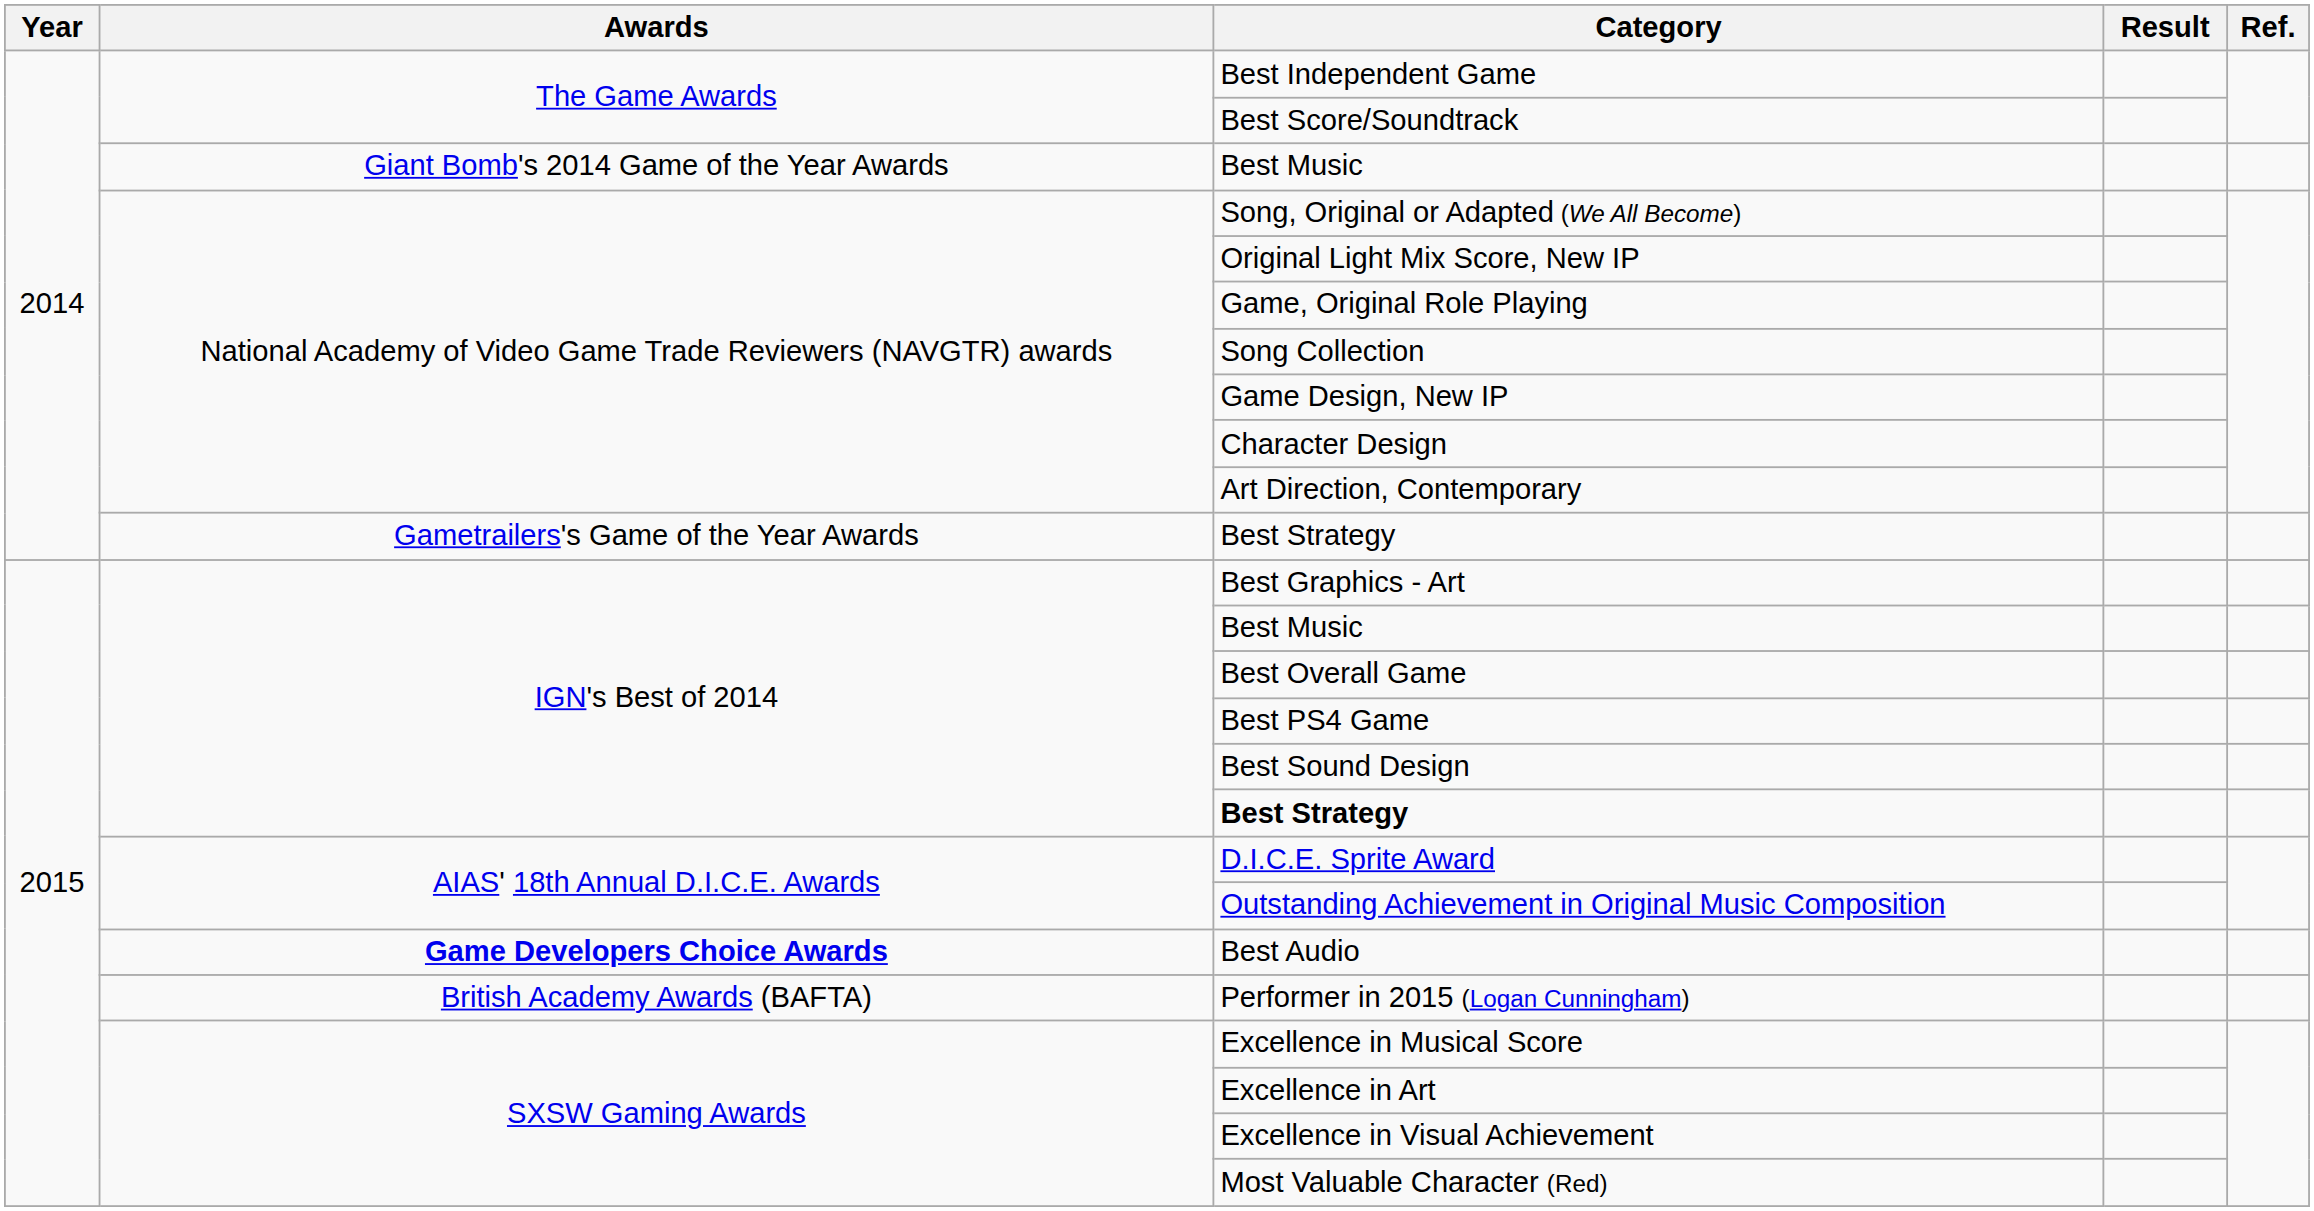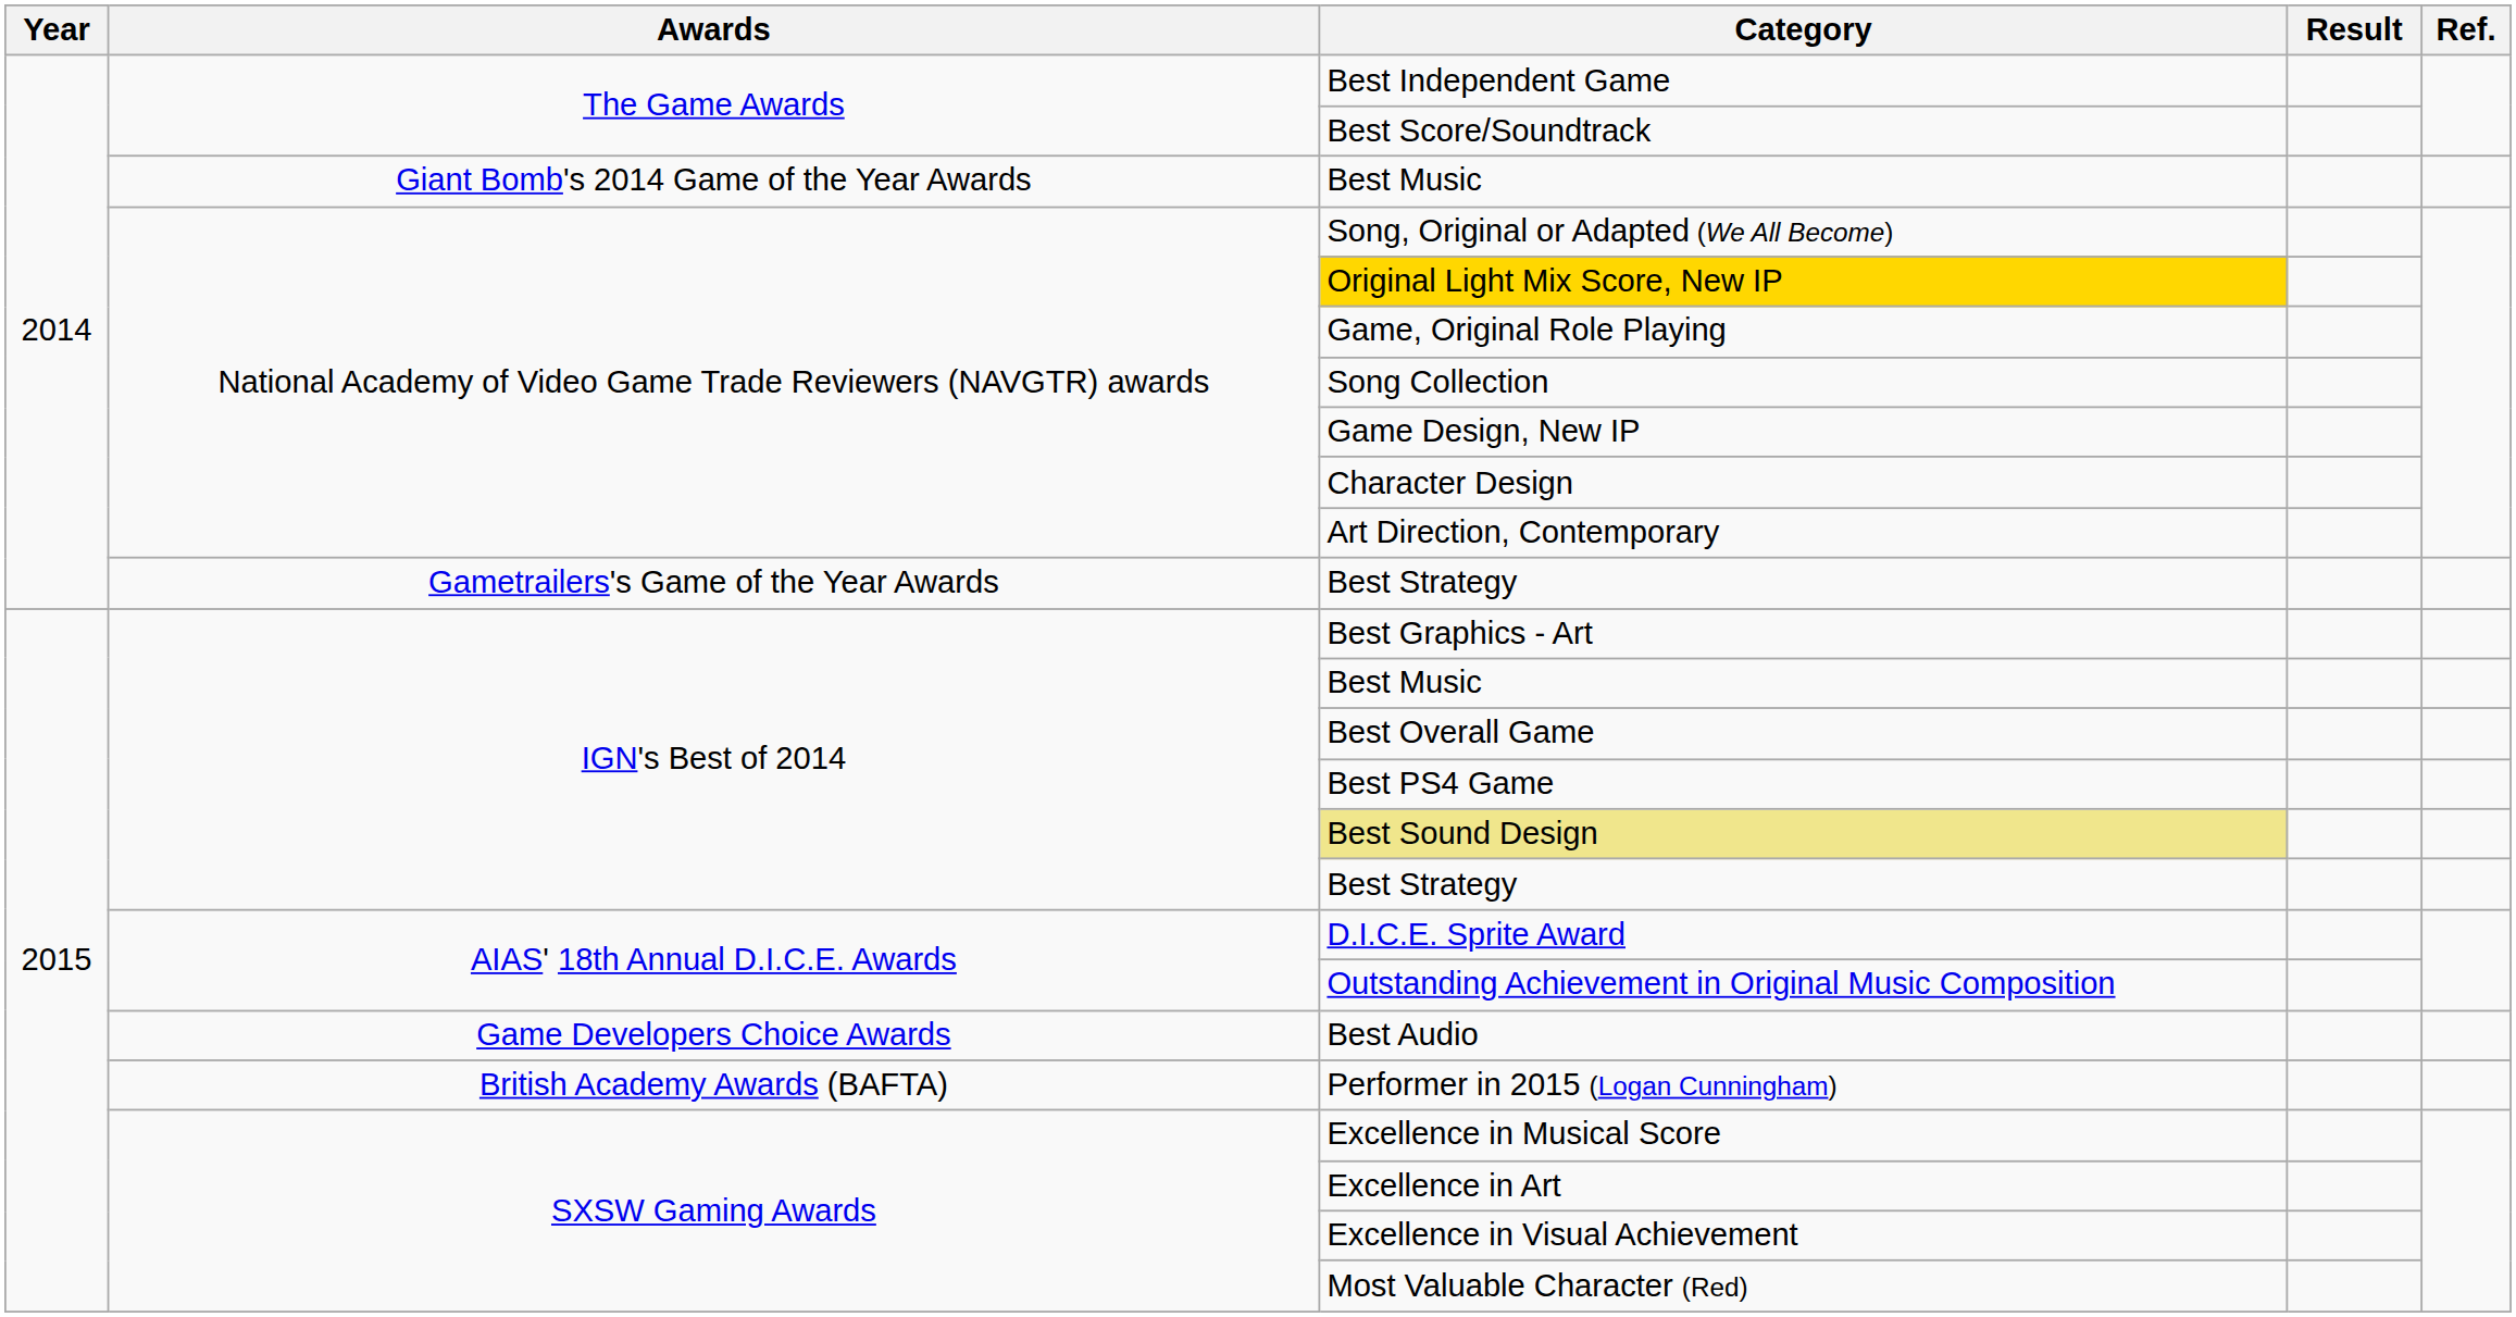Original Light Mix Score, New IP | Category: no background -> gold background
Best Sound Design | Category: no background -> khaki background
IGN's Best of 2014 / Best Strategy | Category: bold -> normal
Best Audio | Awards: bold -> normal
